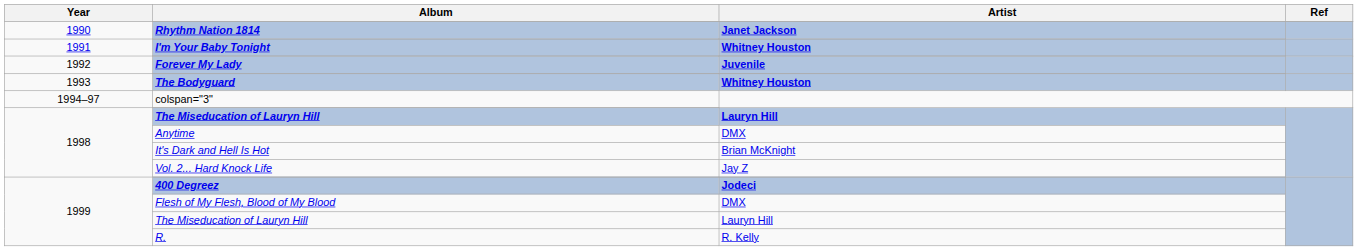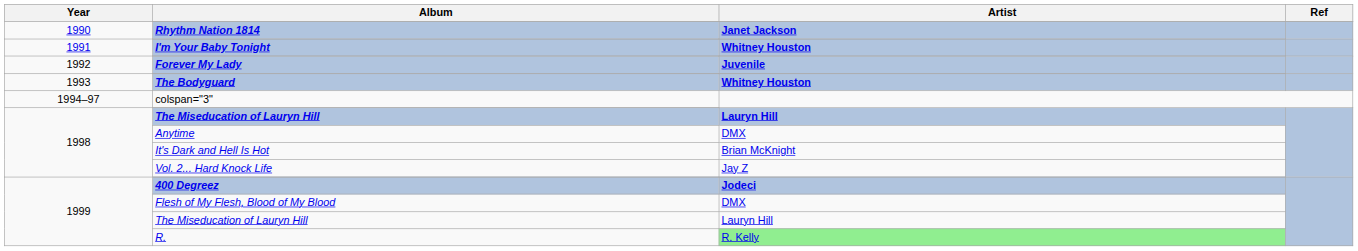R. | Artist: no background -> lightgreen background
